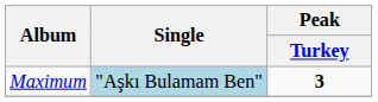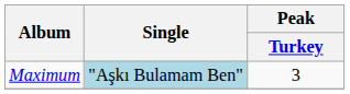Maximum | Peak / Turkey: bold -> normal
